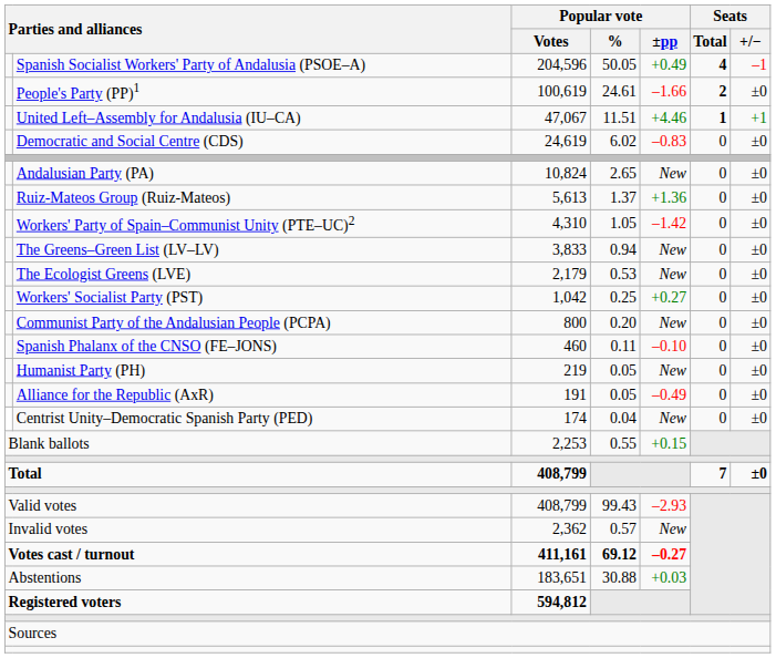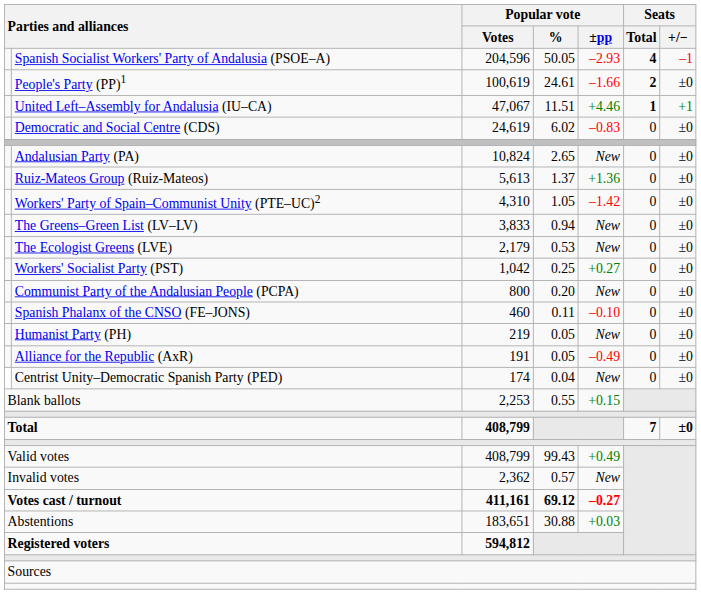Spanish Socialist Workers' Party of Andalusia (PSOE–A) | Popular vote / ±pp: +0.49 -> –2.93
Valid votes | Popular vote / ±pp: –2.93 -> +0.49
